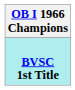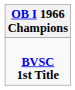row 2 | column 1: paleturquoise background -> no background
